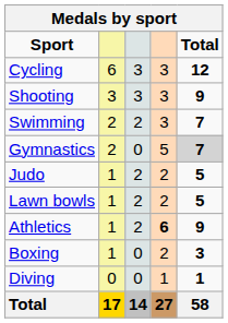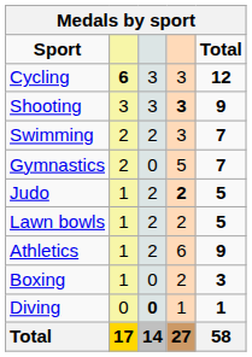Cycling | column 2: normal -> bold
Shooting | column 4: normal -> bold
Gymnastics | Total: lightgrey background -> no background
Judo | column 4: normal -> bold
Athletics | column 4: bold -> normal
Diving | column 3: normal -> bold
